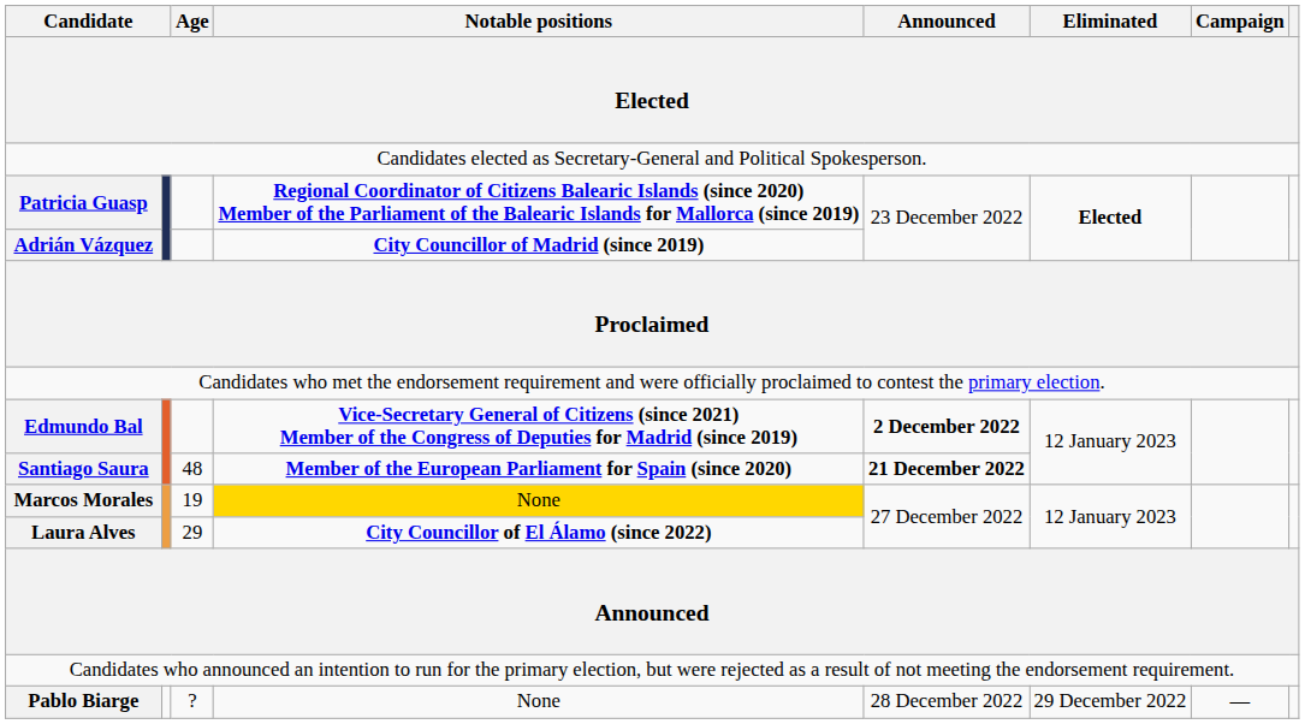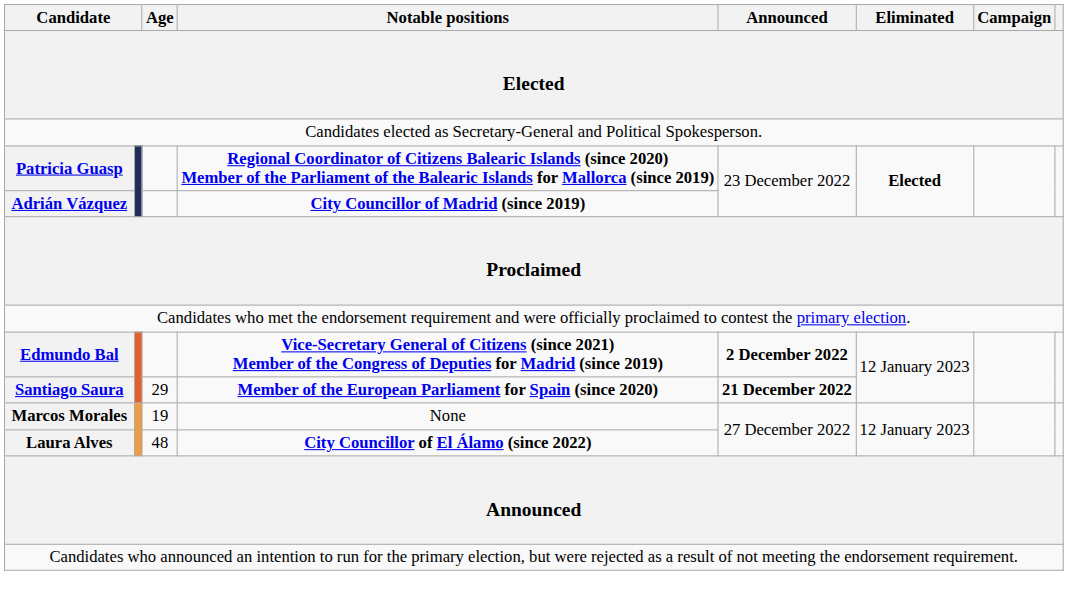Santiago Saura | Age: 48 -> 29
Marcos Morales | Notable positions: gold background -> no background
Laura Alves | Age: 29 -> 48
- row: Pablo Biarge | ? | None | 28 December 2022 | 29 December 2022 | —
